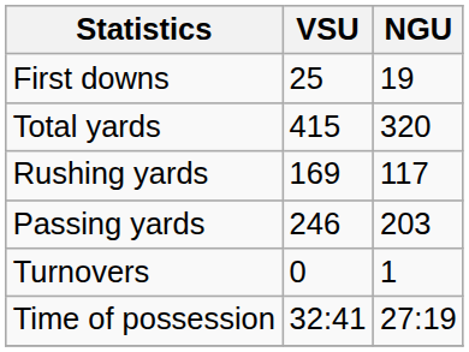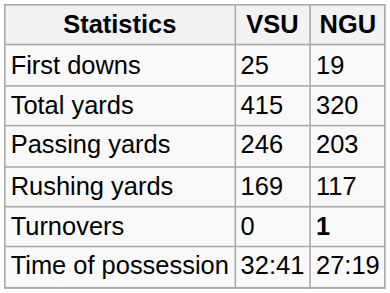rows swapped: Rushing yards <-> Passing yards
Turnovers | NGU: normal -> bold
